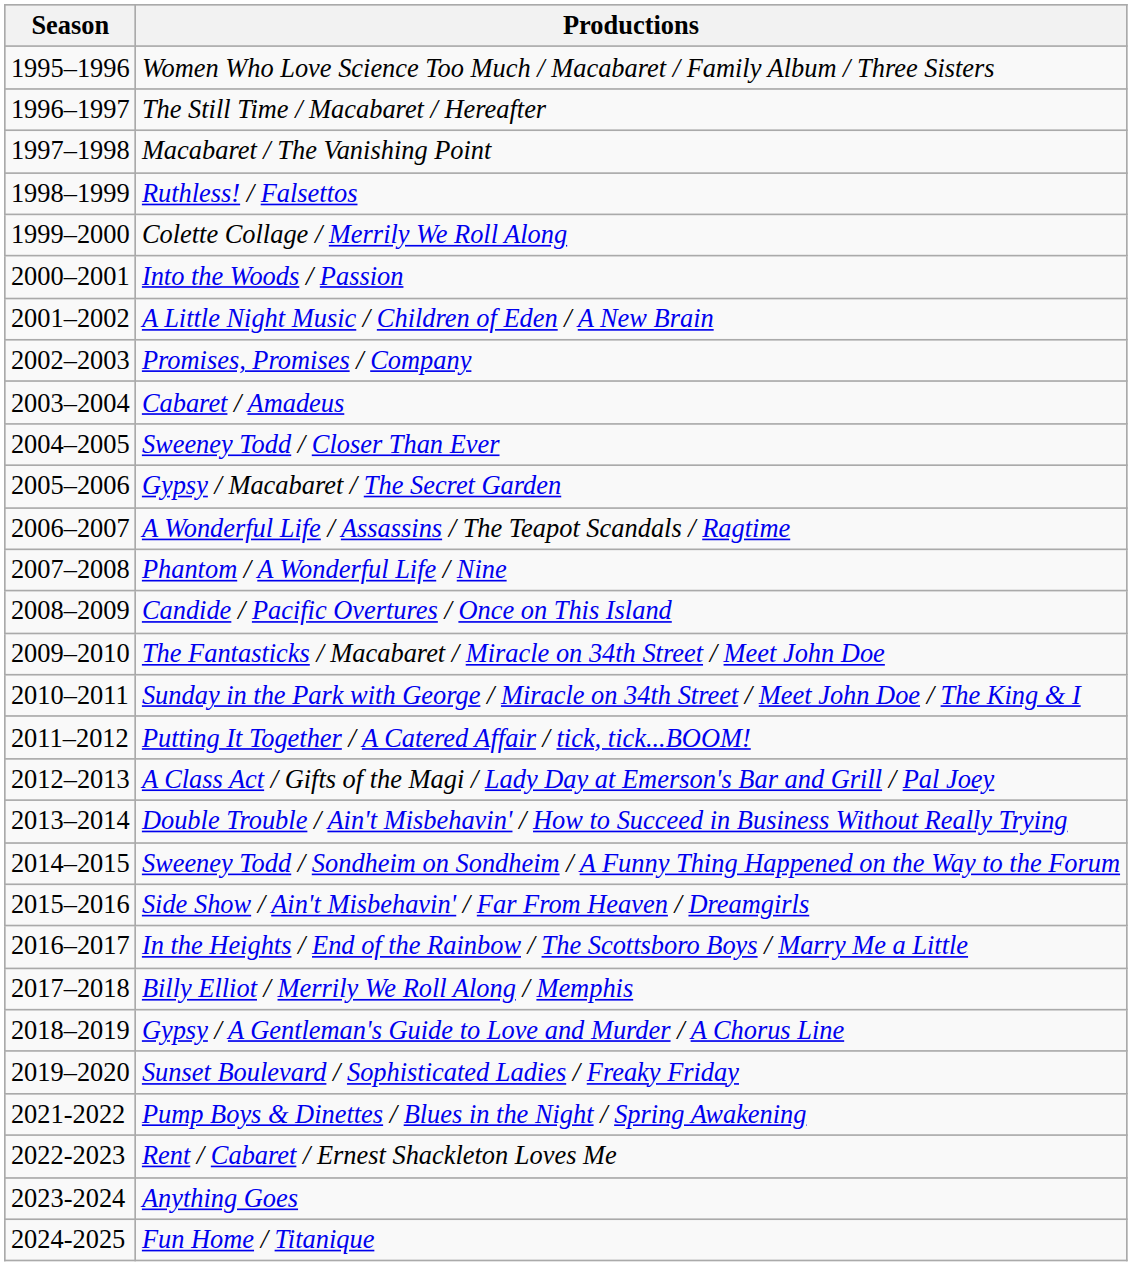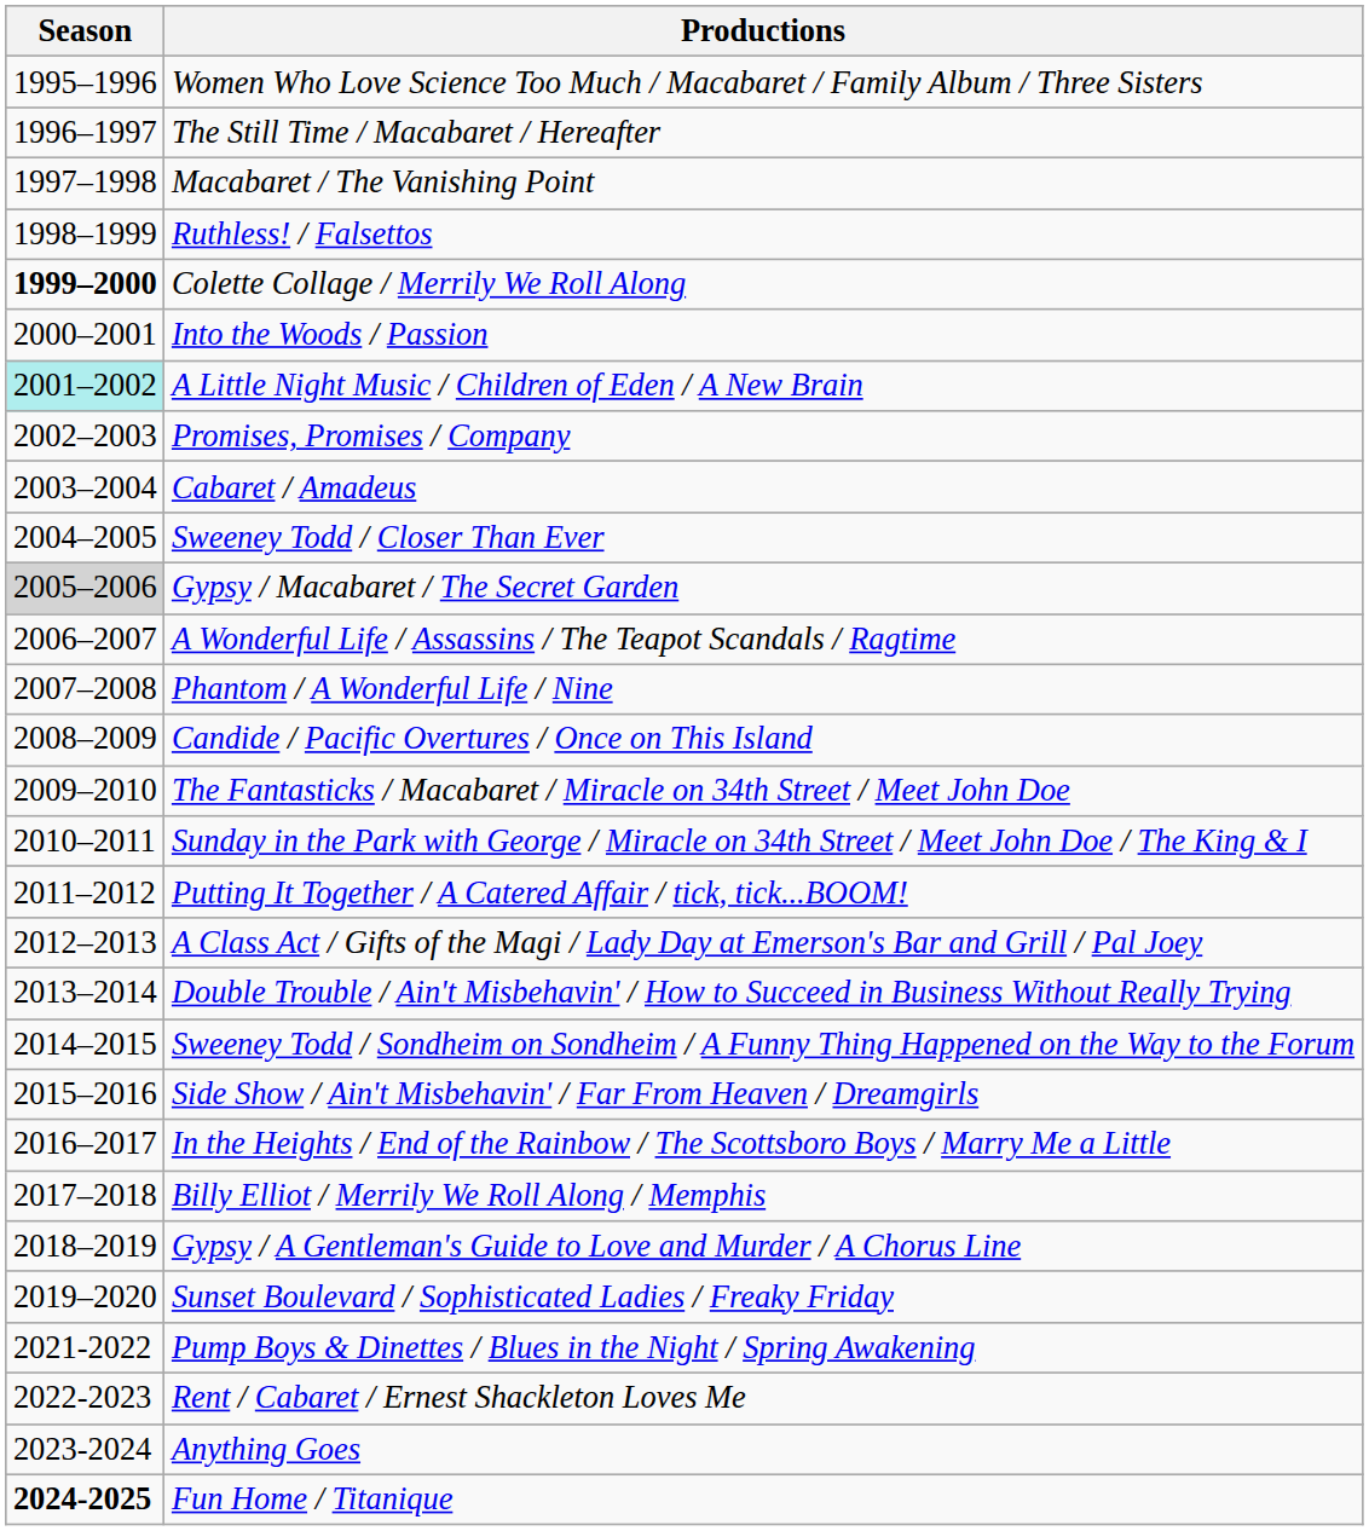Colette Collage / Merrily We Roll Along | Season: normal -> bold
A Little Night Music / Children of Eden / A New Brain | Season: no background -> paleturquoise background
Gypsy / Macabaret / The Secret Garden | Season: no background -> lightgrey background
Fun Home / Titanique | Season: normal -> bold
